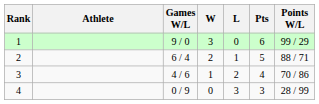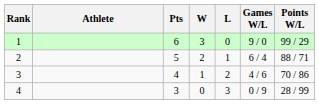columns swapped: Pts <-> Games W/L
